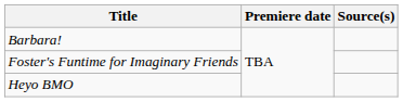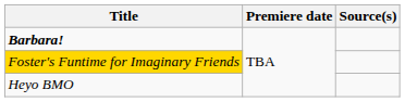Barbara! | Title: normal -> bold
Foster's Funtime for Imaginary Friends | Title: no background -> gold background
